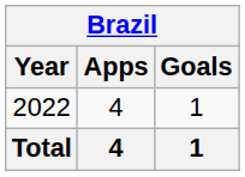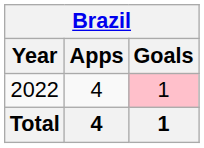2022 | Goals: no background -> pink background
